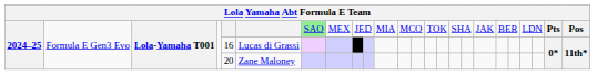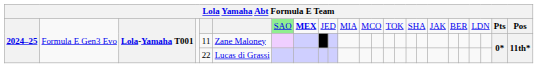row 2 | column 8: normal -> bold
row 3 | column 5: 16 -> 11
row 3 | column 6: Lucas di Grassi -> Zane Maloney
row 4 | column 5: 20 -> 22
row 4 | column 6: Zane Maloney -> Lucas di Grassi
